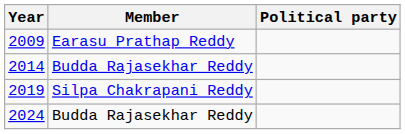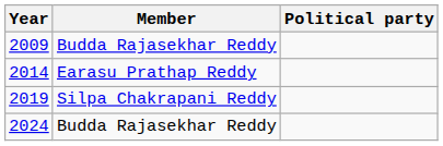2009 | Member: Earasu Prathap Reddy -> Budda Rajasekhar Reddy
2014 | Member: Budda Rajasekhar Reddy -> Earasu Prathap Reddy
